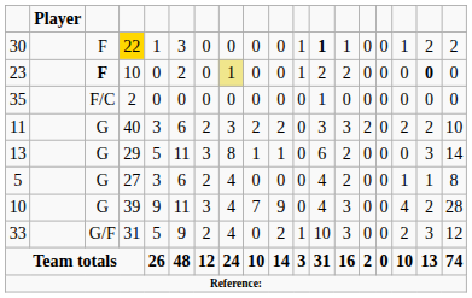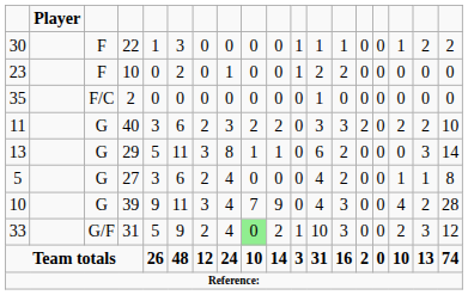30 | column 4: gold background -> no background
30 | column 12: bold -> normal
23 | column 3: bold -> normal
23 | column 8: khaki background -> no background
23 | column 17: bold -> normal
33 | column 9: no background -> lightgreen background
